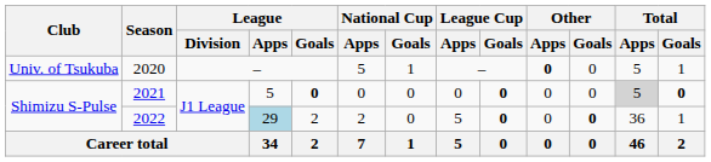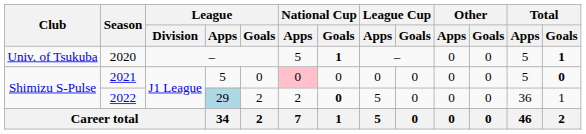2020 | National Cup / Goals: normal -> bold
2020 | Other / Apps: bold -> normal
2020 | Total / Goals: normal -> bold
2021 | League / Goals: bold -> normal
2021 | National Cup / Apps: no background -> pink background
2021 | League Cup / Goals: bold -> normal
2021 | Total / Apps: lightgrey background -> no background
2022 | National Cup / Goals: normal -> bold
2022 | League Cup / Goals: bold -> normal
2022 | Other / Goals: bold -> normal
